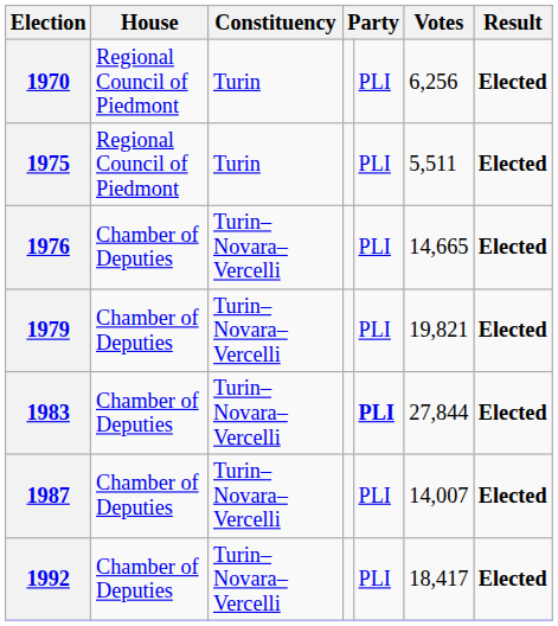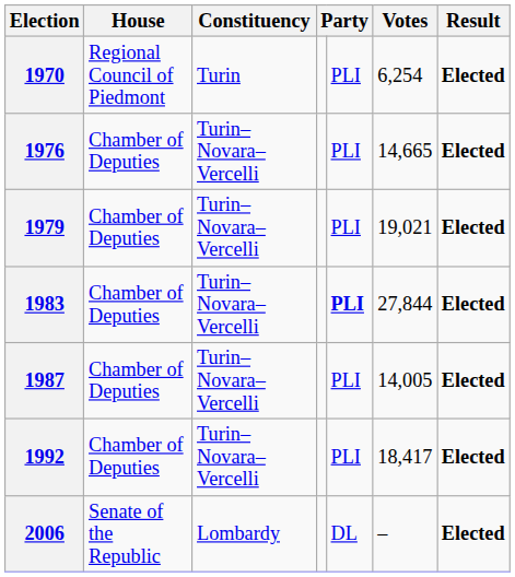1970 | Votes: 6,256 -> 6,254
- row: 1975 | Regional Council of Piedmont | Turin | PLI | 5,511 | Elected
1979 | Votes: 19,821 -> 19,021
1987 | Votes: 14,007 -> 14,005
+ row: 2006 | Senate of the Republic | Lombardy | DL | – | Elected
